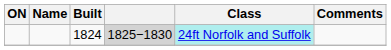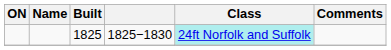row 2 | Built: 1824 -> 1825
row 2 | column 4: lightgrey background -> no background
